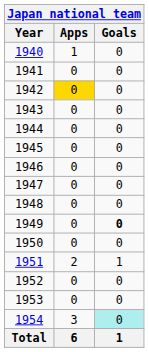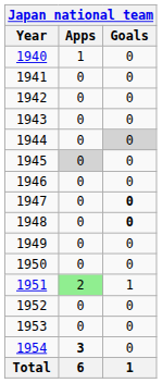1942 | Apps: gold background -> no background
1944 | Goals: no background -> lightgrey background
1945 | Apps: no background -> lightgrey background
1947 | Goals: normal -> bold
1948 | Goals: normal -> bold
1949 | Goals: bold -> normal
1951 | Apps: no background -> lightgreen background
1954 | Apps: normal -> bold
1954 | Goals: paleturquoise background -> no background
